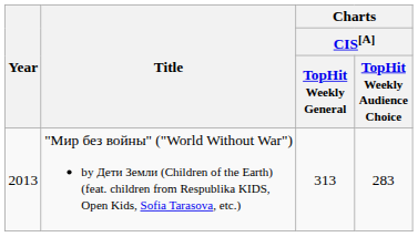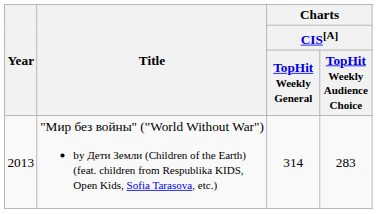row 4 | Charts / CIS[A] / TopHit Weekly General: 313 -> 314
